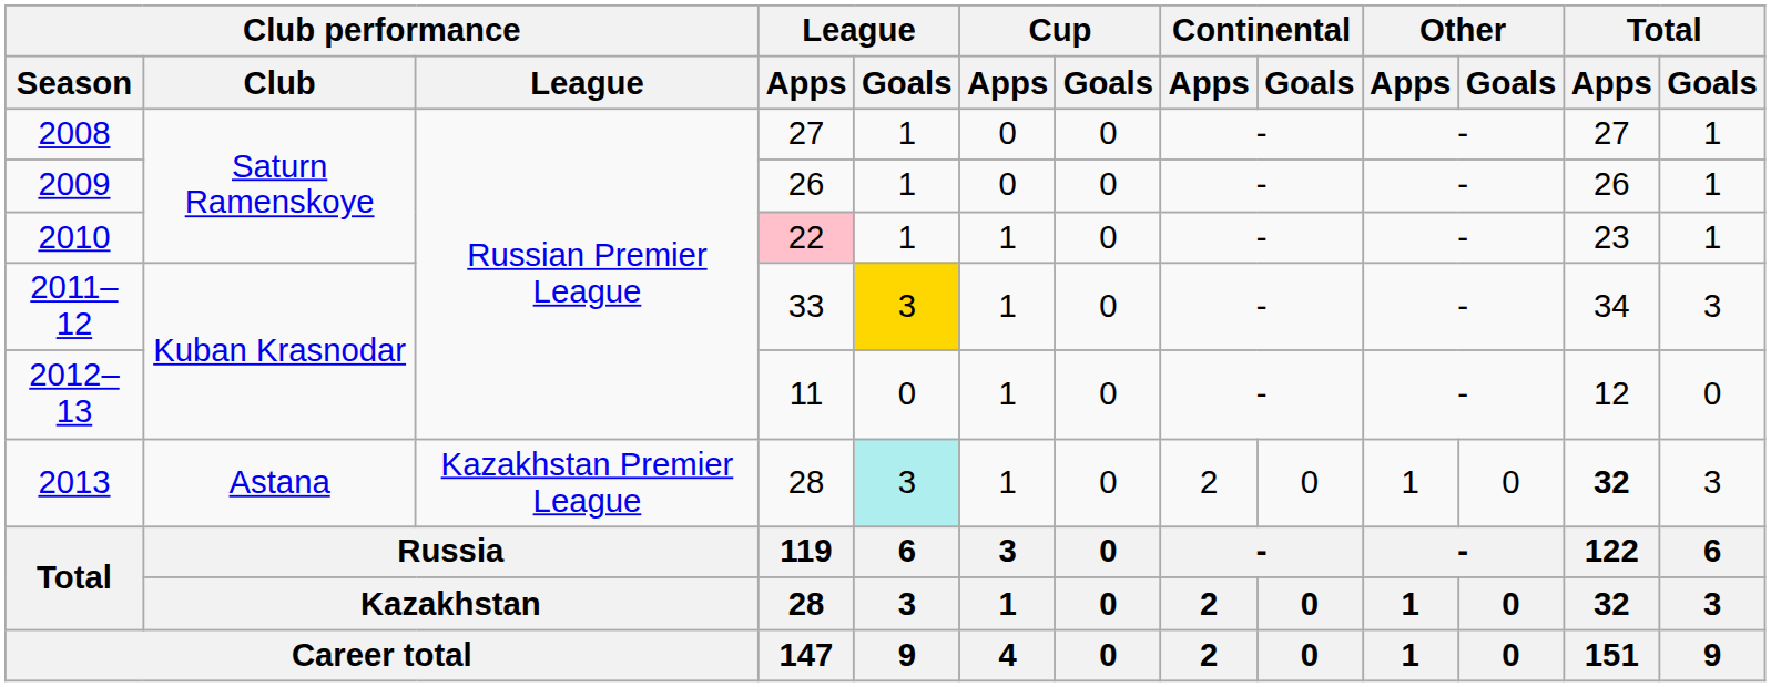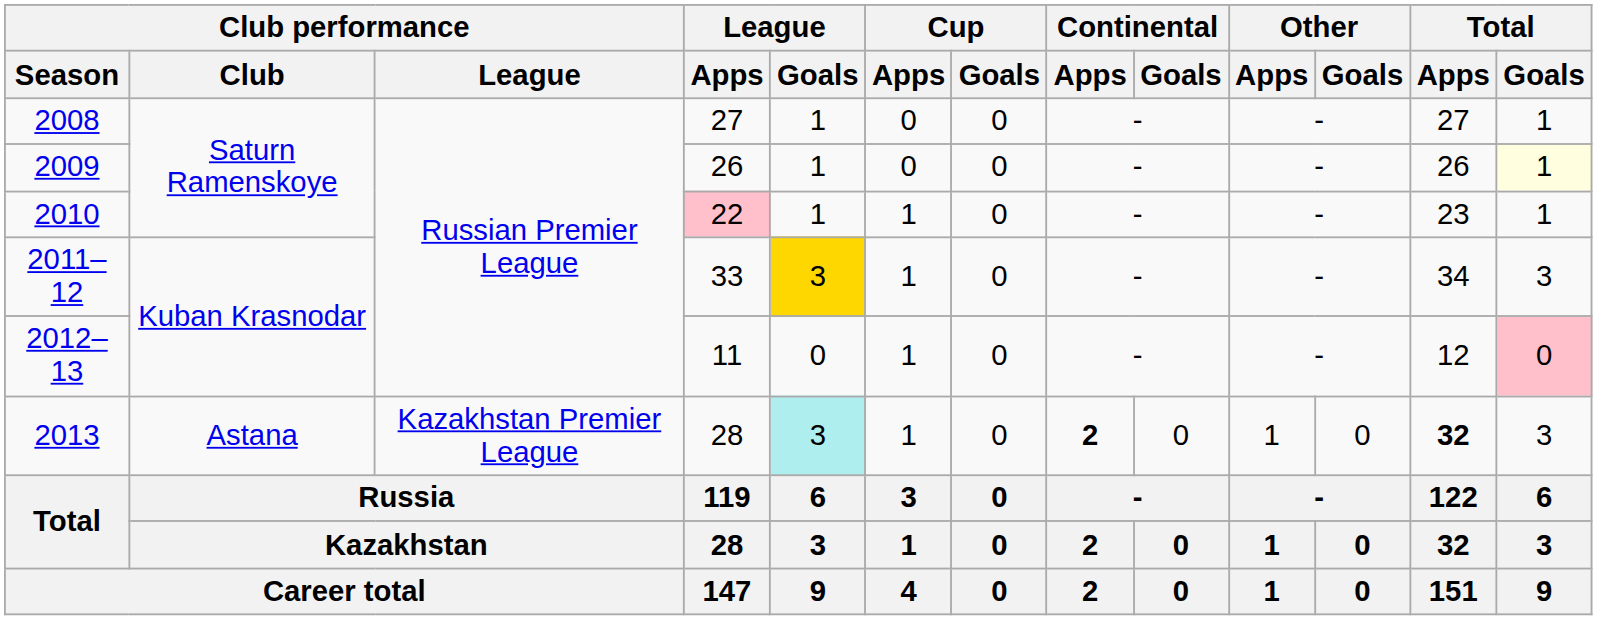2009 | Total / Goals: no background -> lightyellow background
2012–13 | Total / Goals: no background -> pink background
2013 | Continental / Apps: normal -> bold
